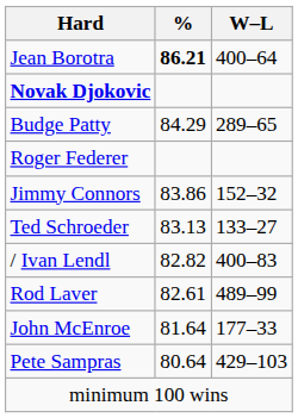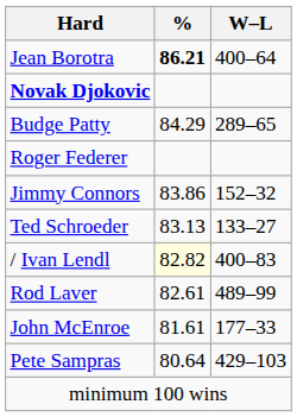/ Ivan Lendl | %: no background -> lightyellow background
John McEnroe | %: 81.64 -> 81.61
